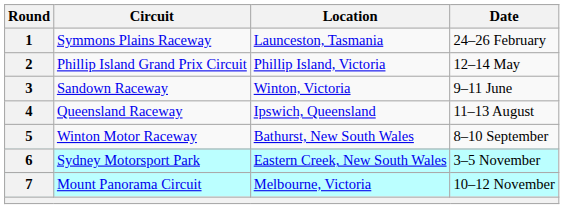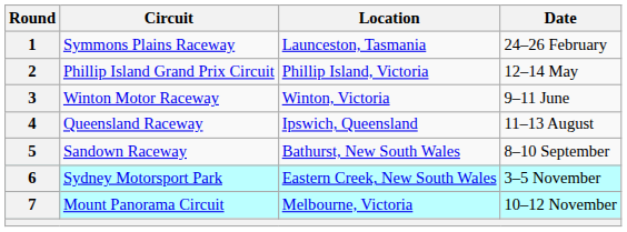3 | Circuit: Sandown Raceway -> Winton Motor Raceway
5 | Circuit: Winton Motor Raceway -> Sandown Raceway
